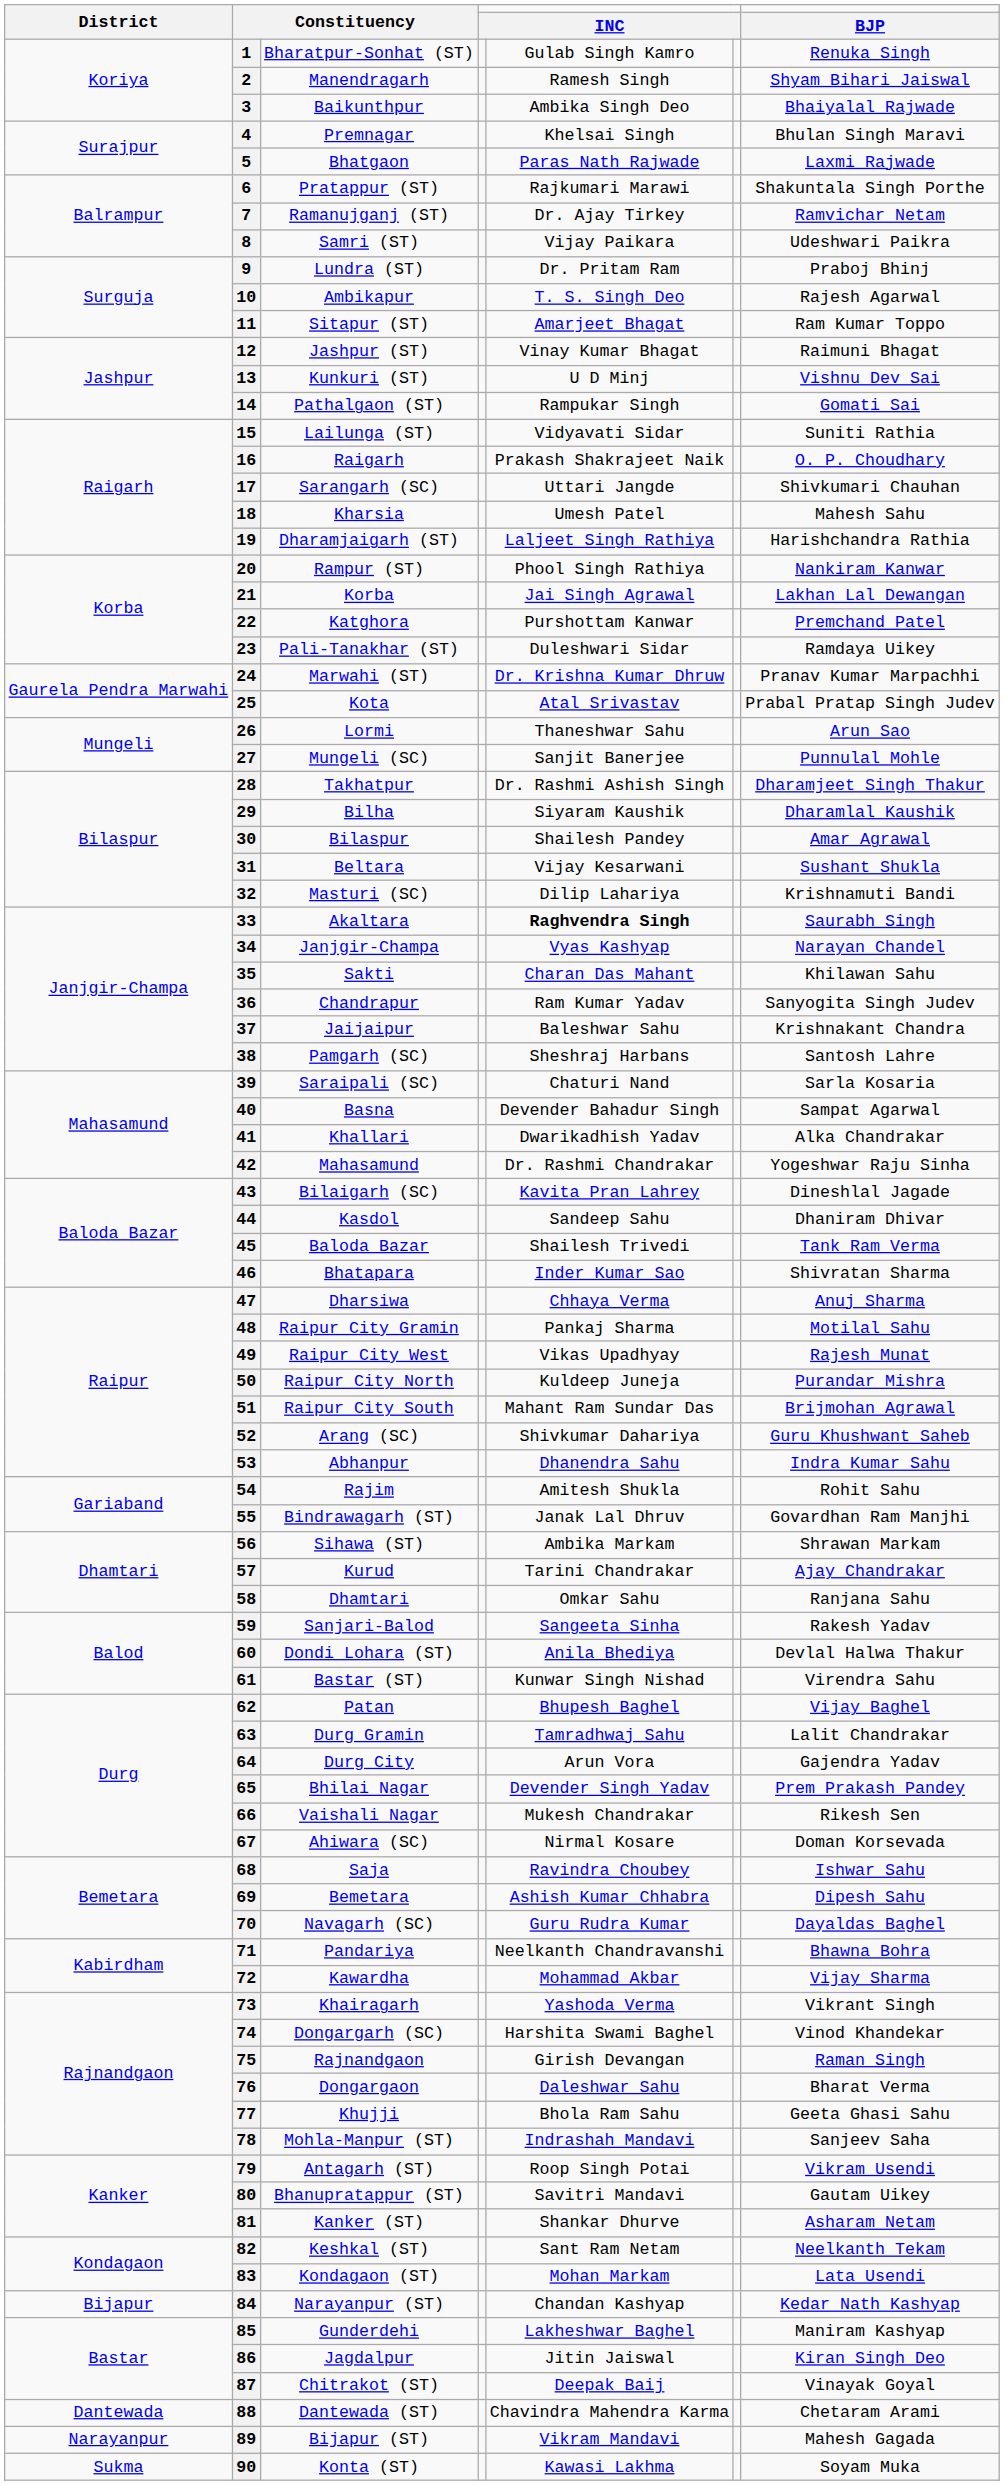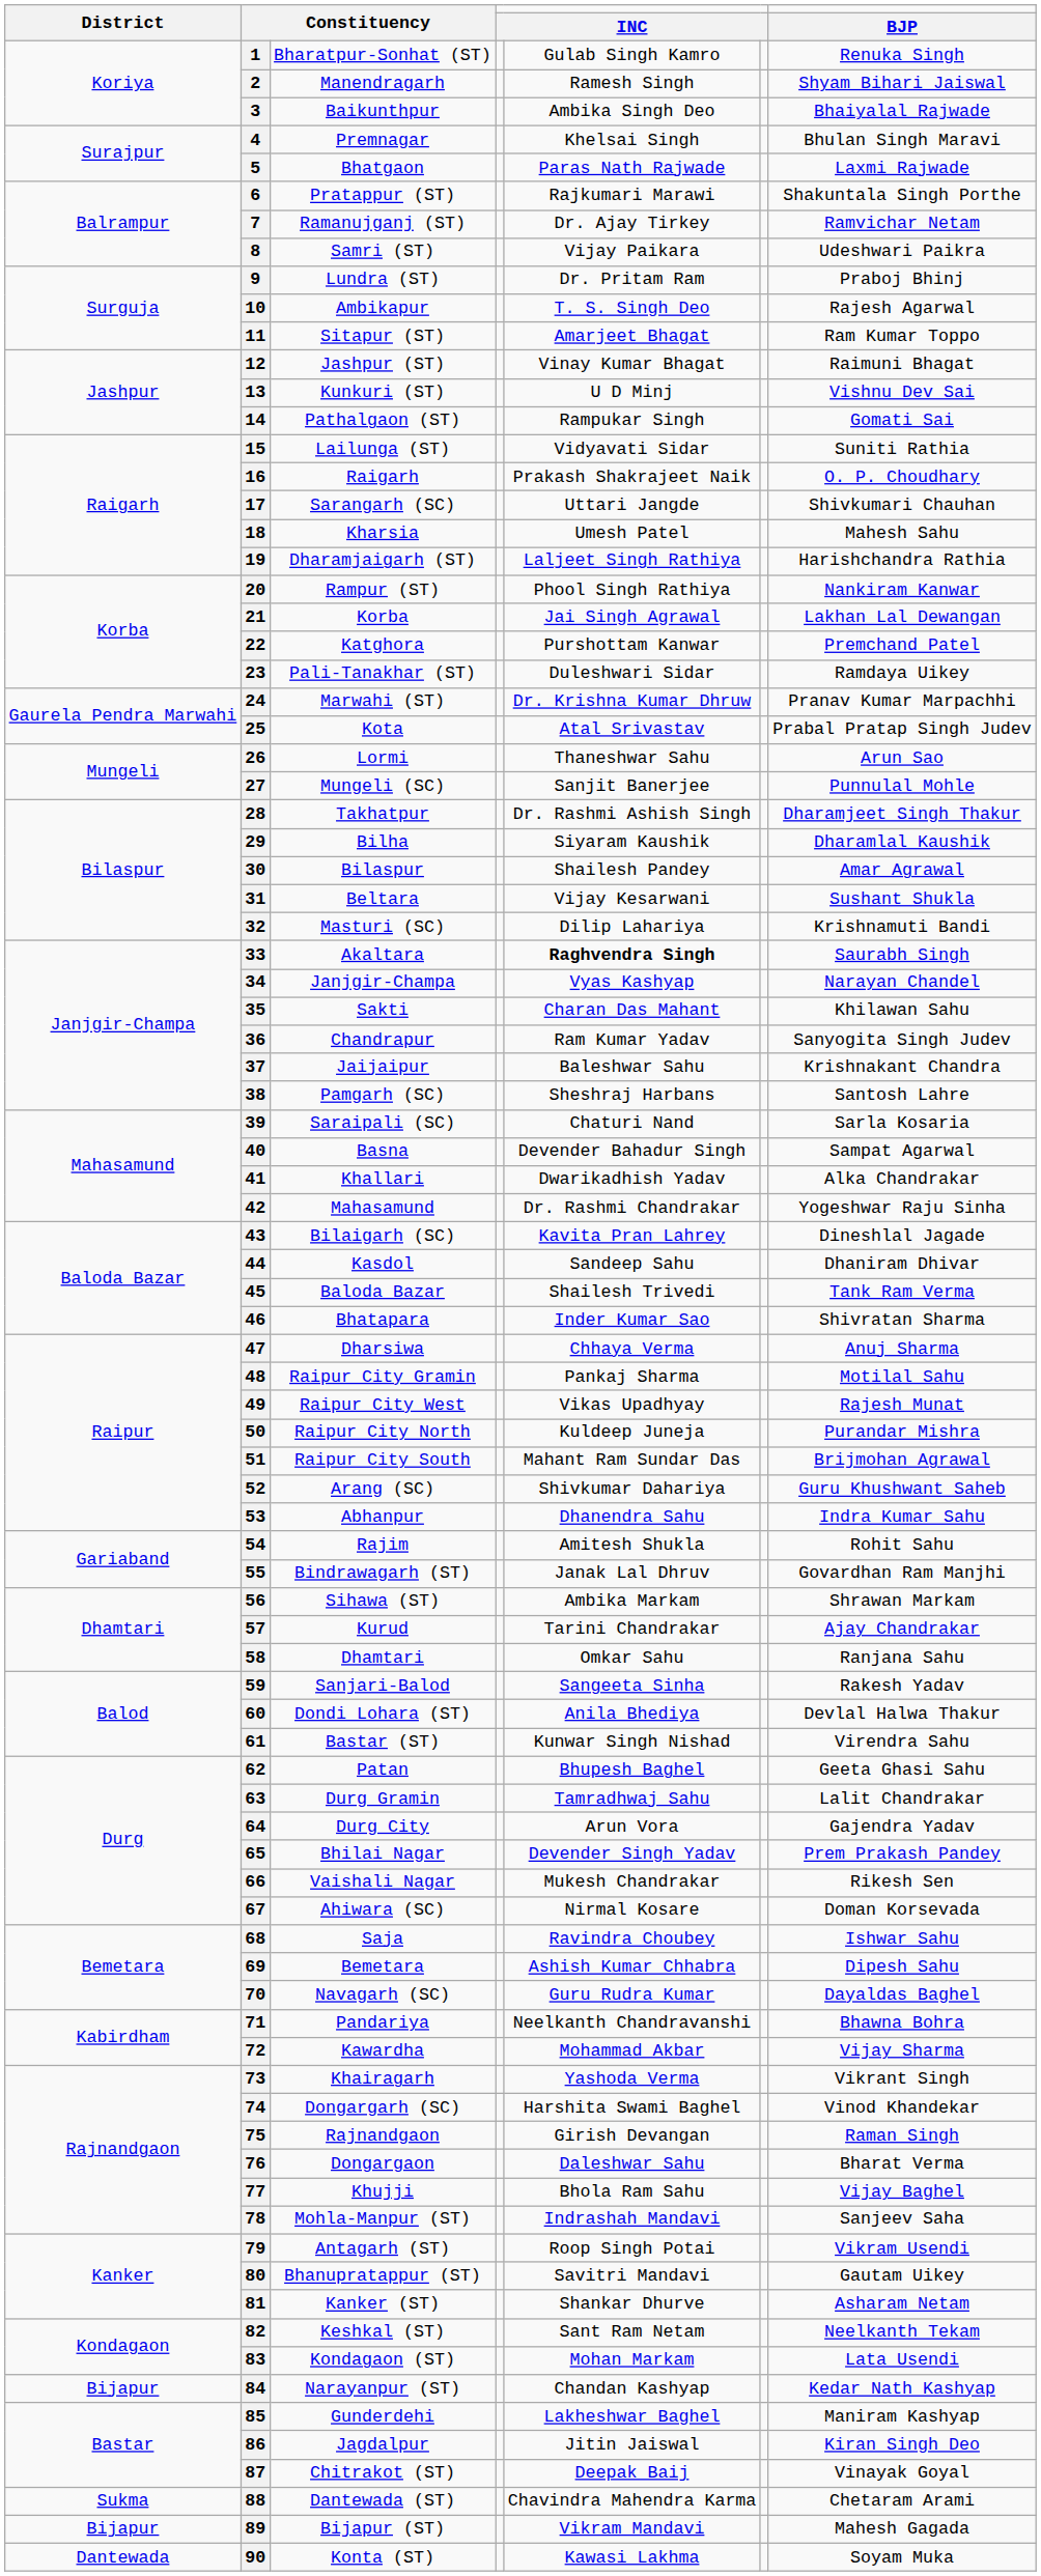62 | column 7: Vijay Baghel -> Geeta Ghasi Sahu
77 | column 7: Geeta Ghasi Sahu -> Vijay Baghel
88 | District: Dantewada -> Sukma
89 | District: Narayanpur -> Bijapur
90 | District: Sukma -> Dantewada
